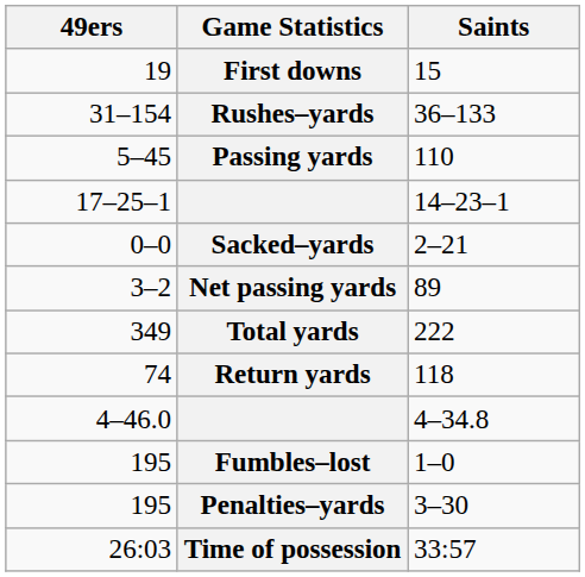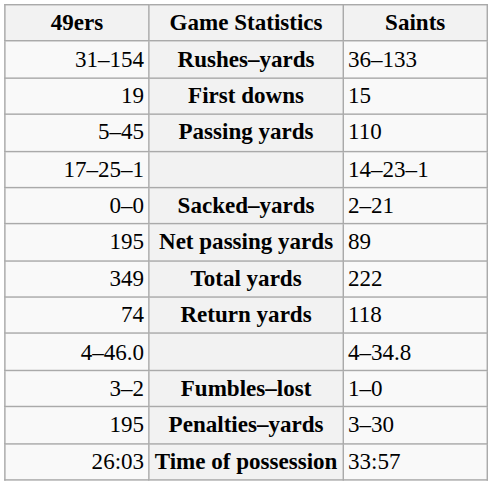rows swapped: First downs <-> Rushes–yards
Net passing yards | 49ers: 3–2 -> 195
Fumbles–lost | 49ers: 195 -> 3–2
